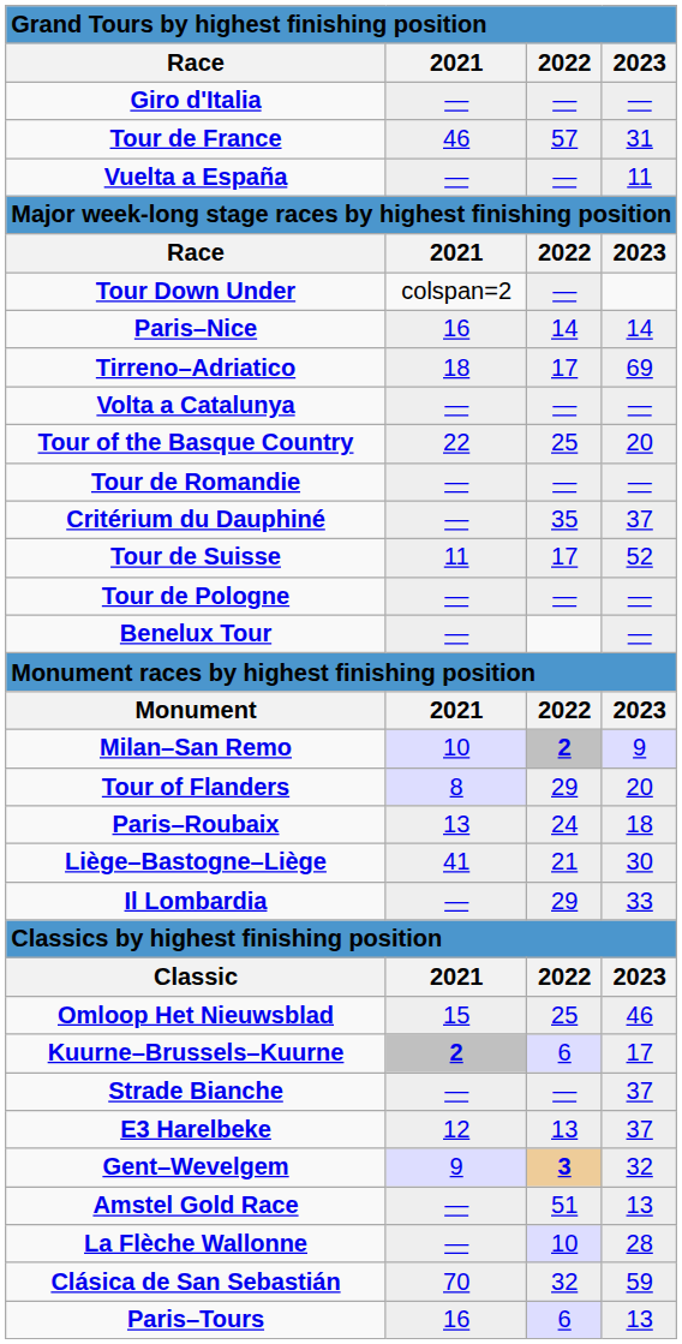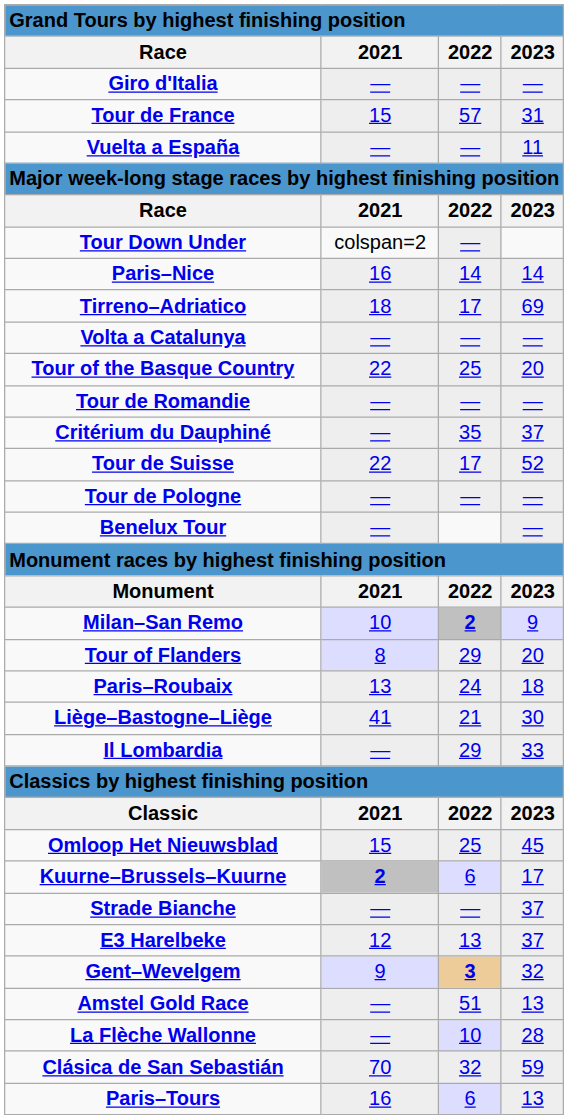Tour de France | 2021: 46 -> 15
Tour de Suisse | 2021: 11 -> 22
Omloop Het Nieuwsblad | 2023: 46 -> 45
